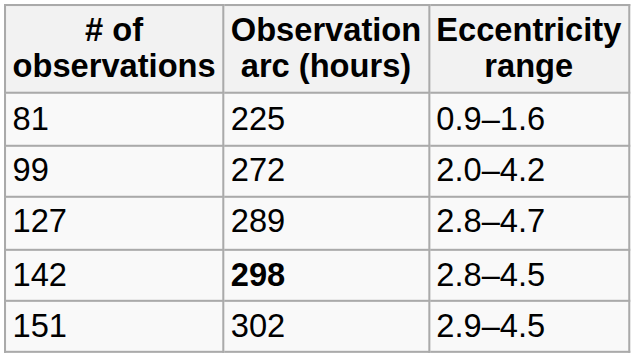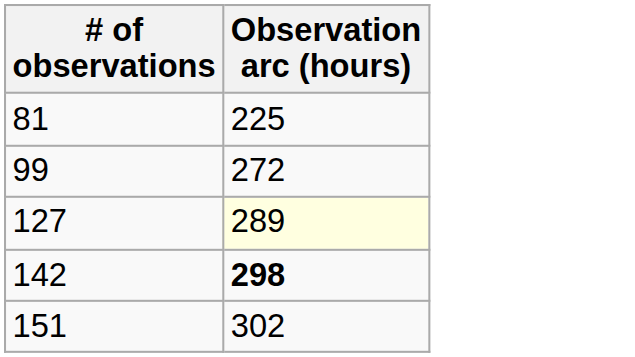- column: Eccentricity range | 0.9–1.6 | 2.0–4.2 | 2.8–4.7 | 2.8–4.5 | 2.9–4.5
127 | Observation arc (hours): no background -> lightyellow background
